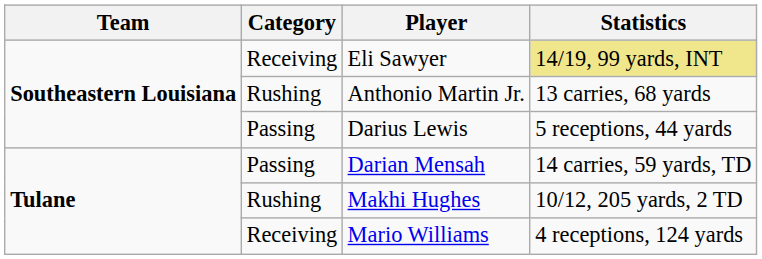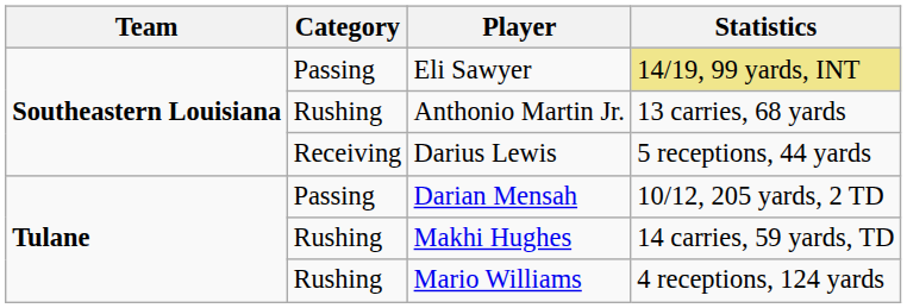Eli Sawyer | Category: Receiving -> Passing
Darius Lewis | Category: Passing -> Receiving
Darian Mensah | Statistics: 14 carries, 59 yards, TD -> 10/12, 205 yards, 2 TD
Makhi Hughes | Statistics: 10/12, 205 yards, 2 TD -> 14 carries, 59 yards, TD
Mario Williams | Category: Receiving -> Rushing
